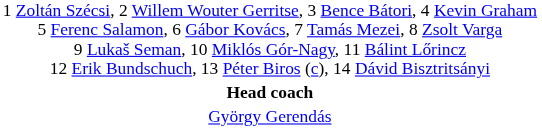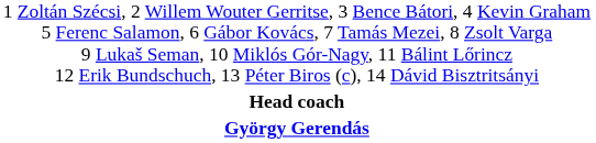row 3 | column 1: normal -> bold
